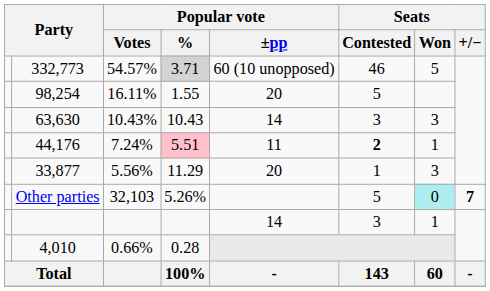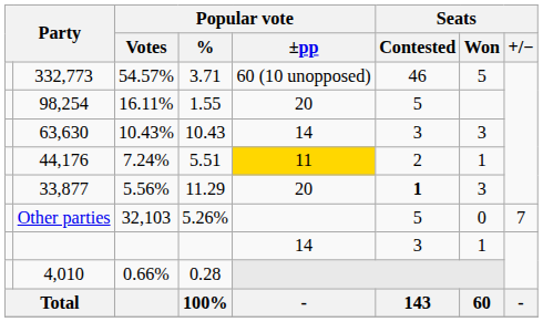332,773 | Popular vote / %: lightgrey background -> no background
44,176 | Popular vote / %: pink background -> no background
44,176 | Popular vote / ±pp: no background -> gold background
44,176 | Seats / Contested: bold -> normal
33,877 | Seats / Contested: normal -> bold
Other parties | Seats / Won: paleturquoise background -> no background
Other parties | Seats / +/−: bold -> normal
